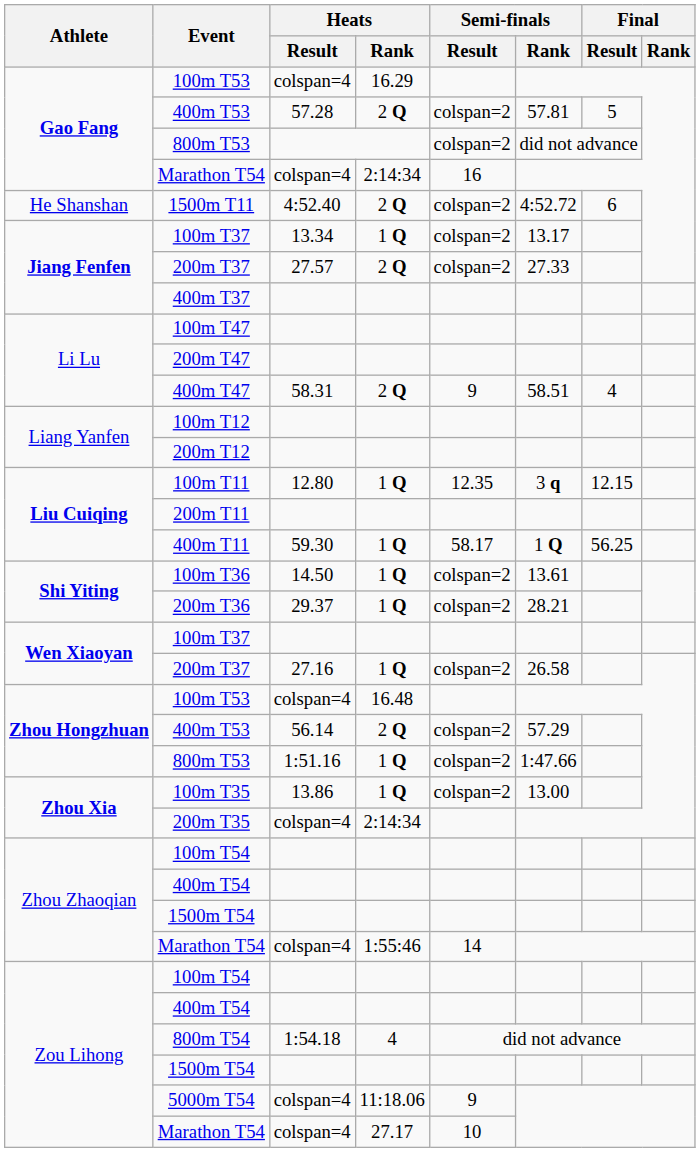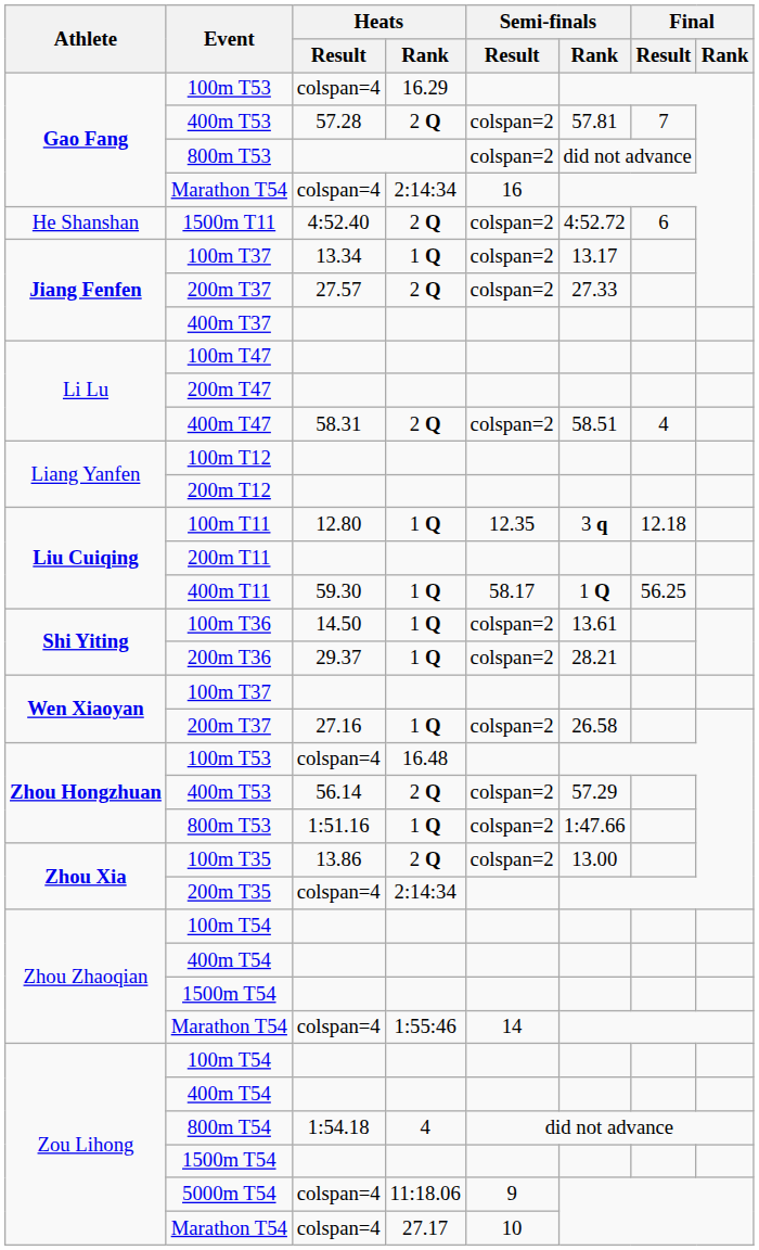Gao Fang / 400m T53 | Final / Result: 5 -> 7
400m T47 | Semi-finals / Result: 9 -> colspan=2
100m T11 | Final / Result: 12.15 -> 12.18
100m T35 | Heats / Rank: 1 Q -> 2 Q
